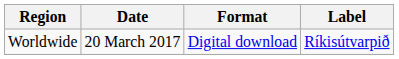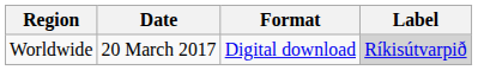Worldwide | Label: no background -> lightgrey background
